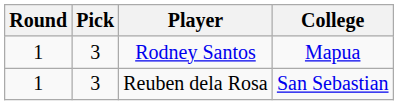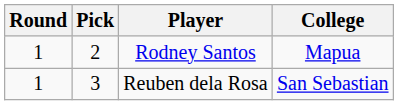Rodney Santos | Pick: 3 -> 2
